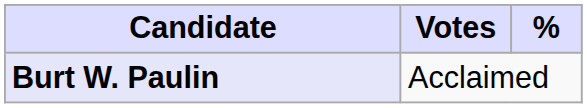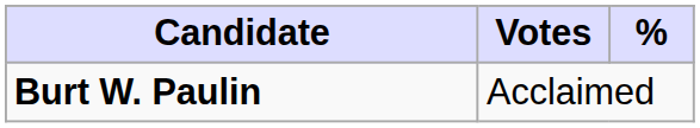Burt W. Paulin | Candidate: lavender background -> no background
